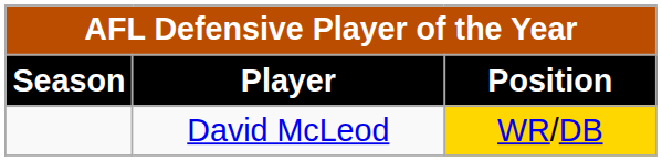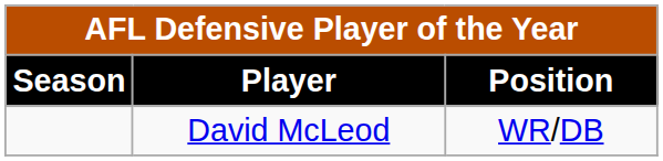David McLeod | Position: gold background -> no background
